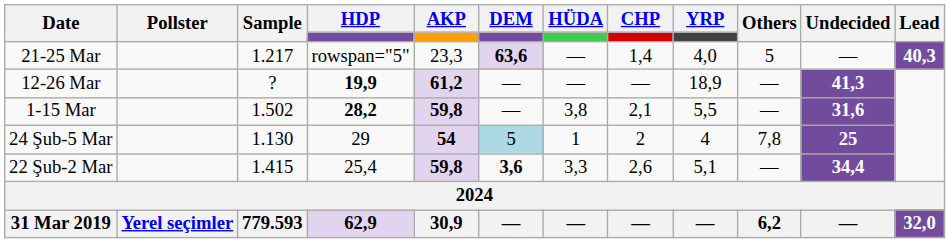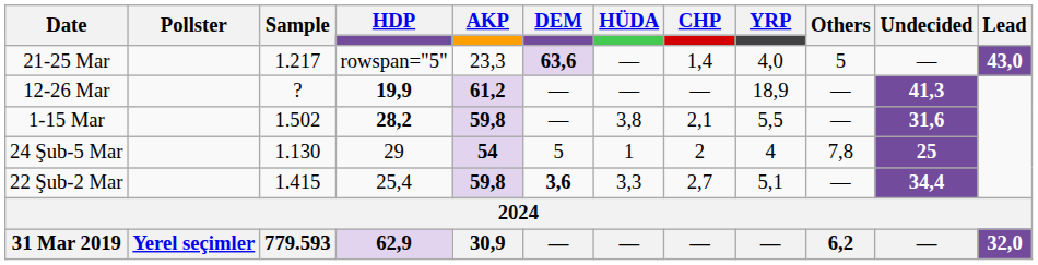21-25 Mar | Lead: 40,3 -> 43,0
24 Şub-5 Mar | DEM: lightblue background -> no background
22 Şub-2 Mar | CHP: 2,6 -> 2,7
